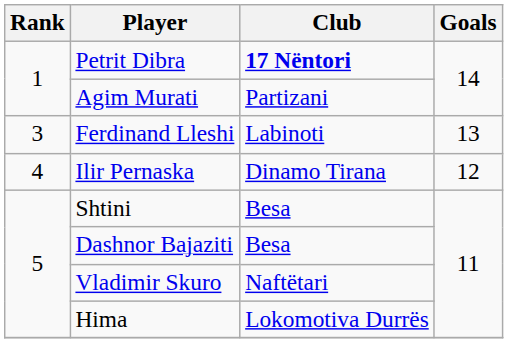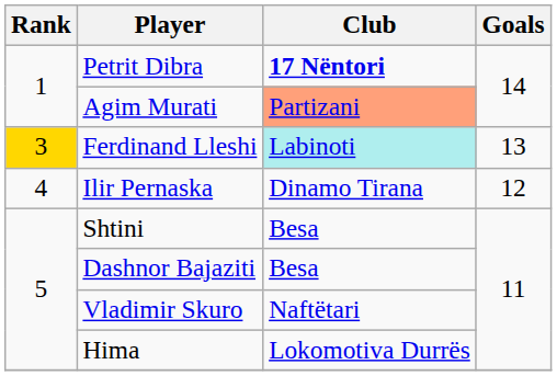Agim Murati | Club: no background -> lightsalmon background
Ferdinand Lleshi | Rank: no background -> gold background
Ferdinand Lleshi | Club: no background -> paleturquoise background
